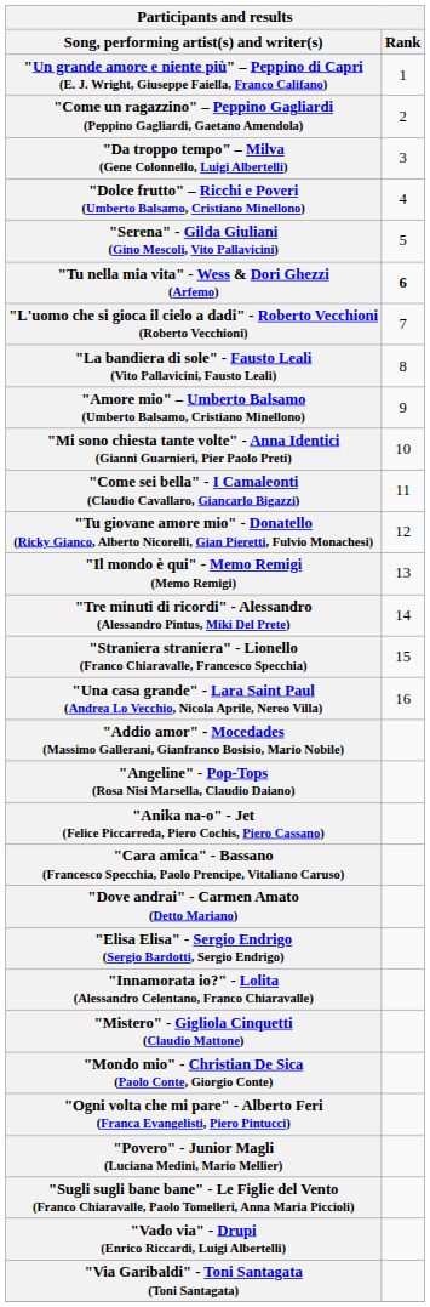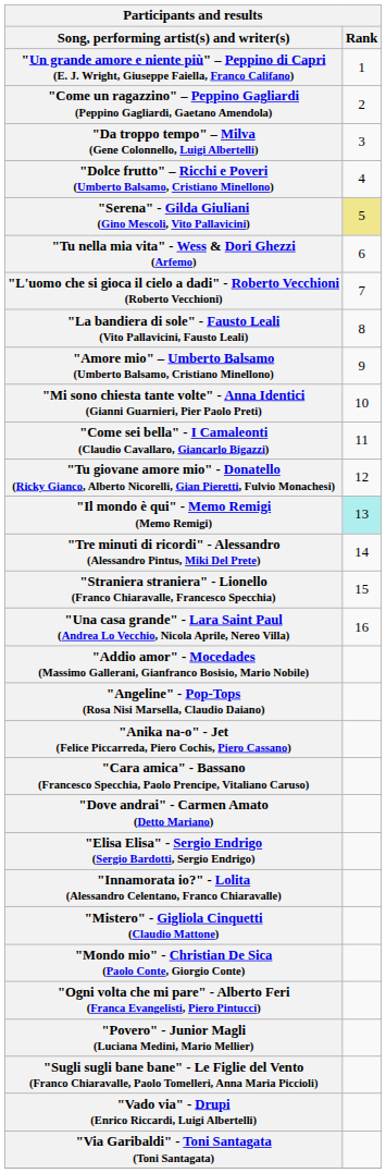"Serena" - Gilda Giuliani (Gino Mescoli, Vito Pallavicini) | Rank: no background -> khaki background
"Tu nella mia vita" - Wess & Dori Ghezzi (Arfemo) | Rank: bold -> normal
"Il mondo è qui" - Memo Remigi (Memo Remigi) | Rank: no background -> paleturquoise background
